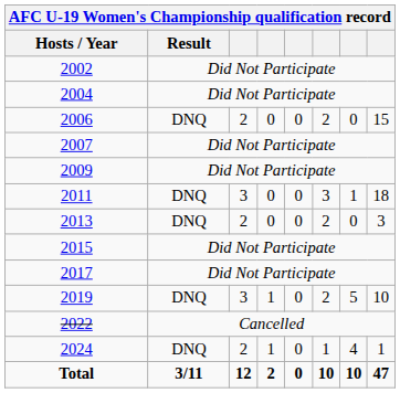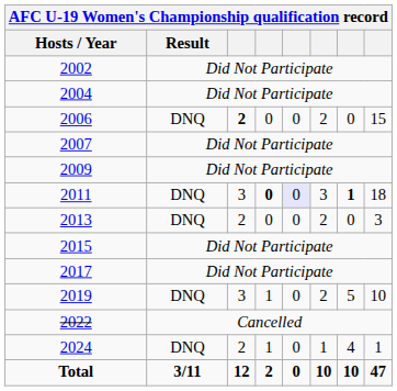2006 | column 3: normal -> bold
2011 | column 4: normal -> bold
2011 | column 5: no background -> lavender background
2011 | column 7: normal -> bold
